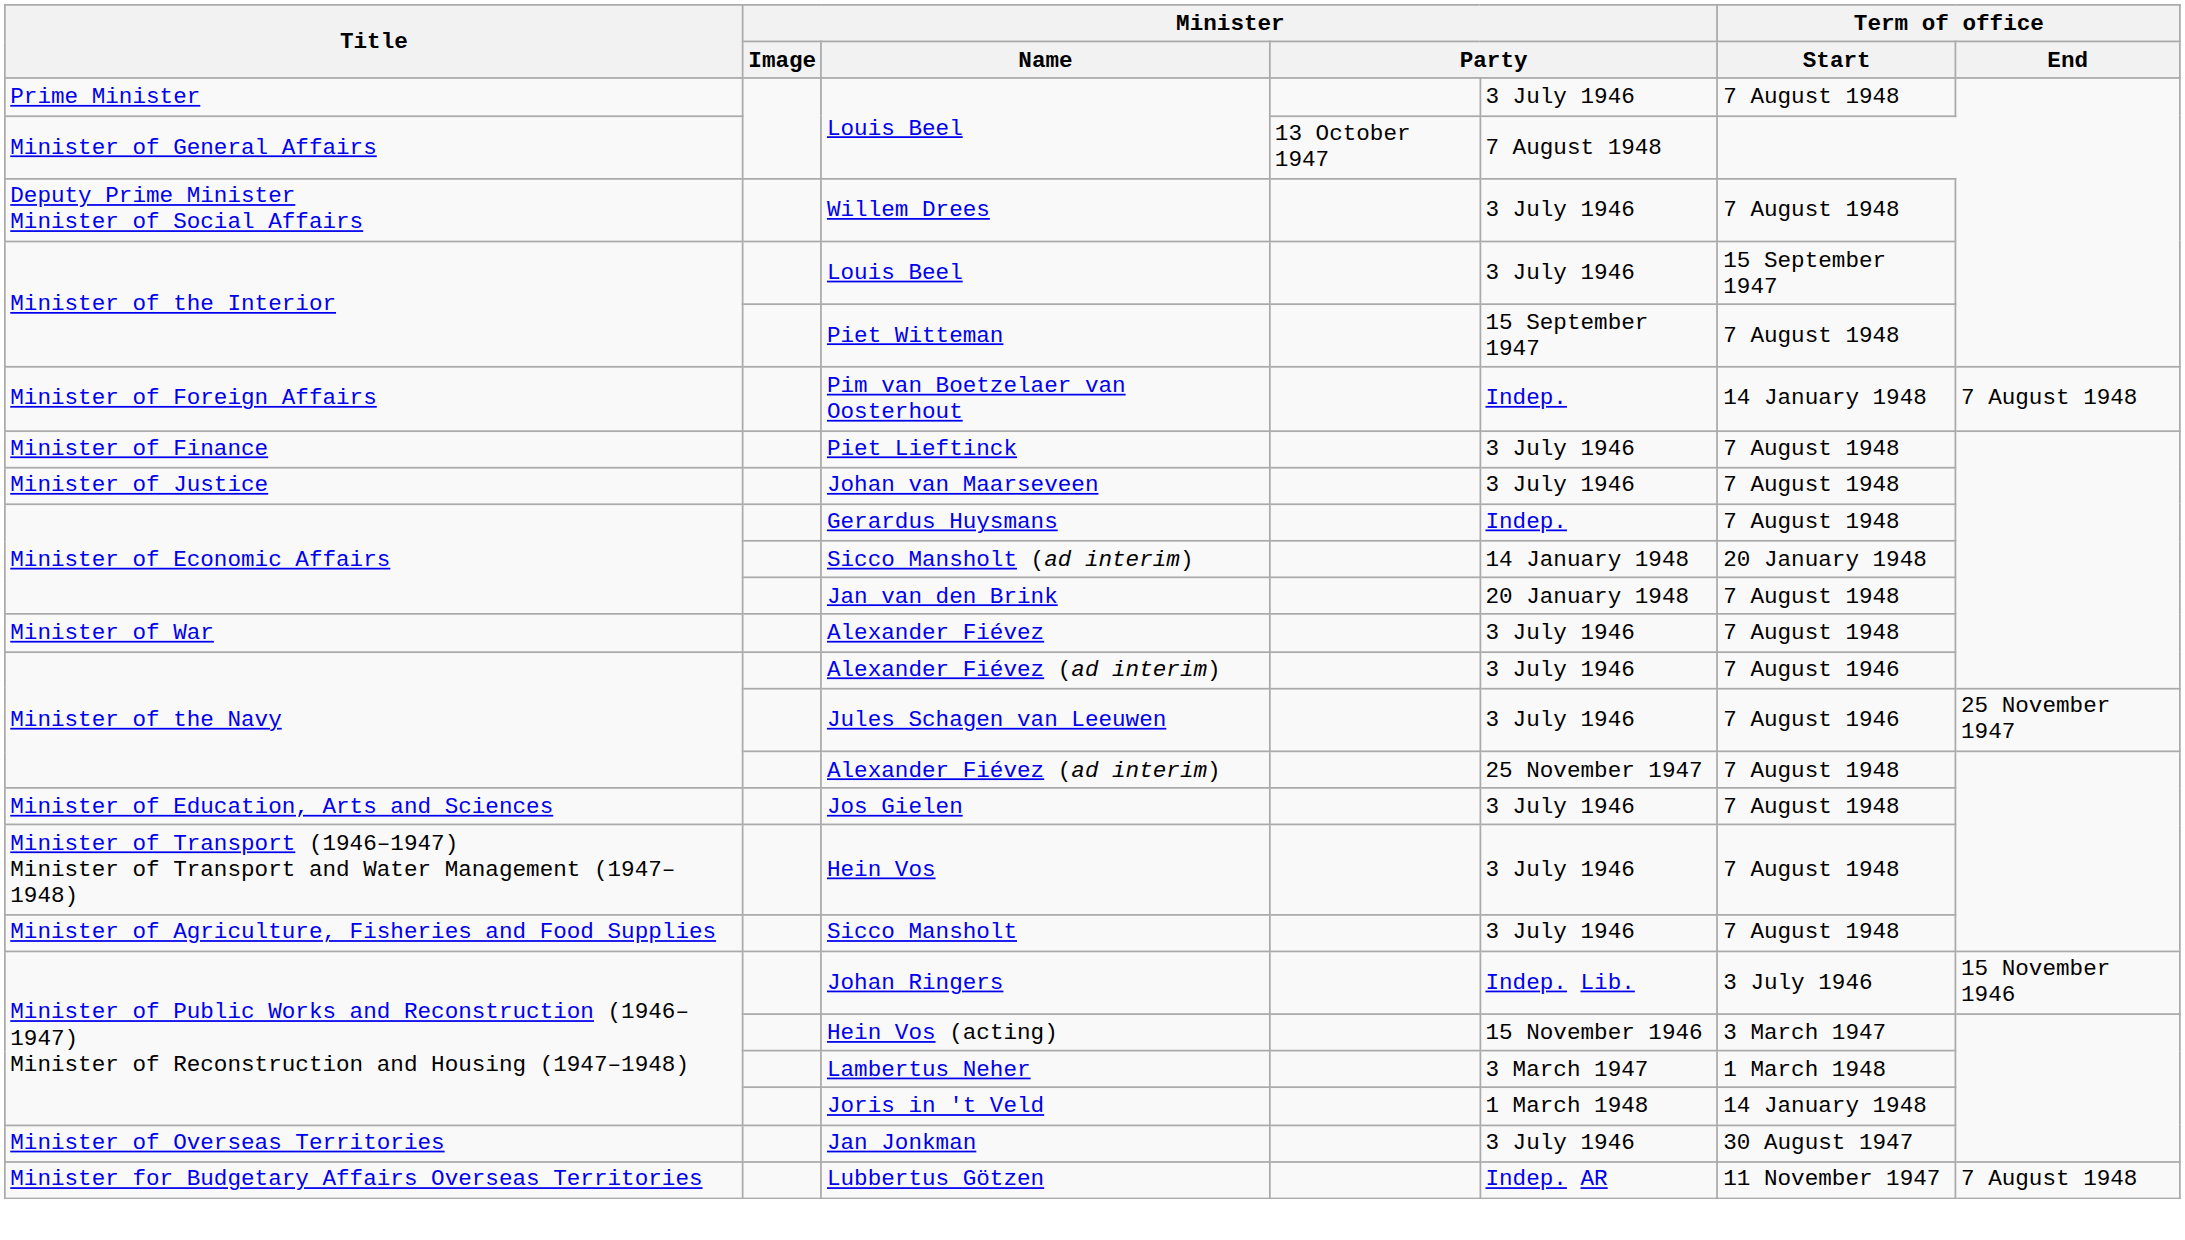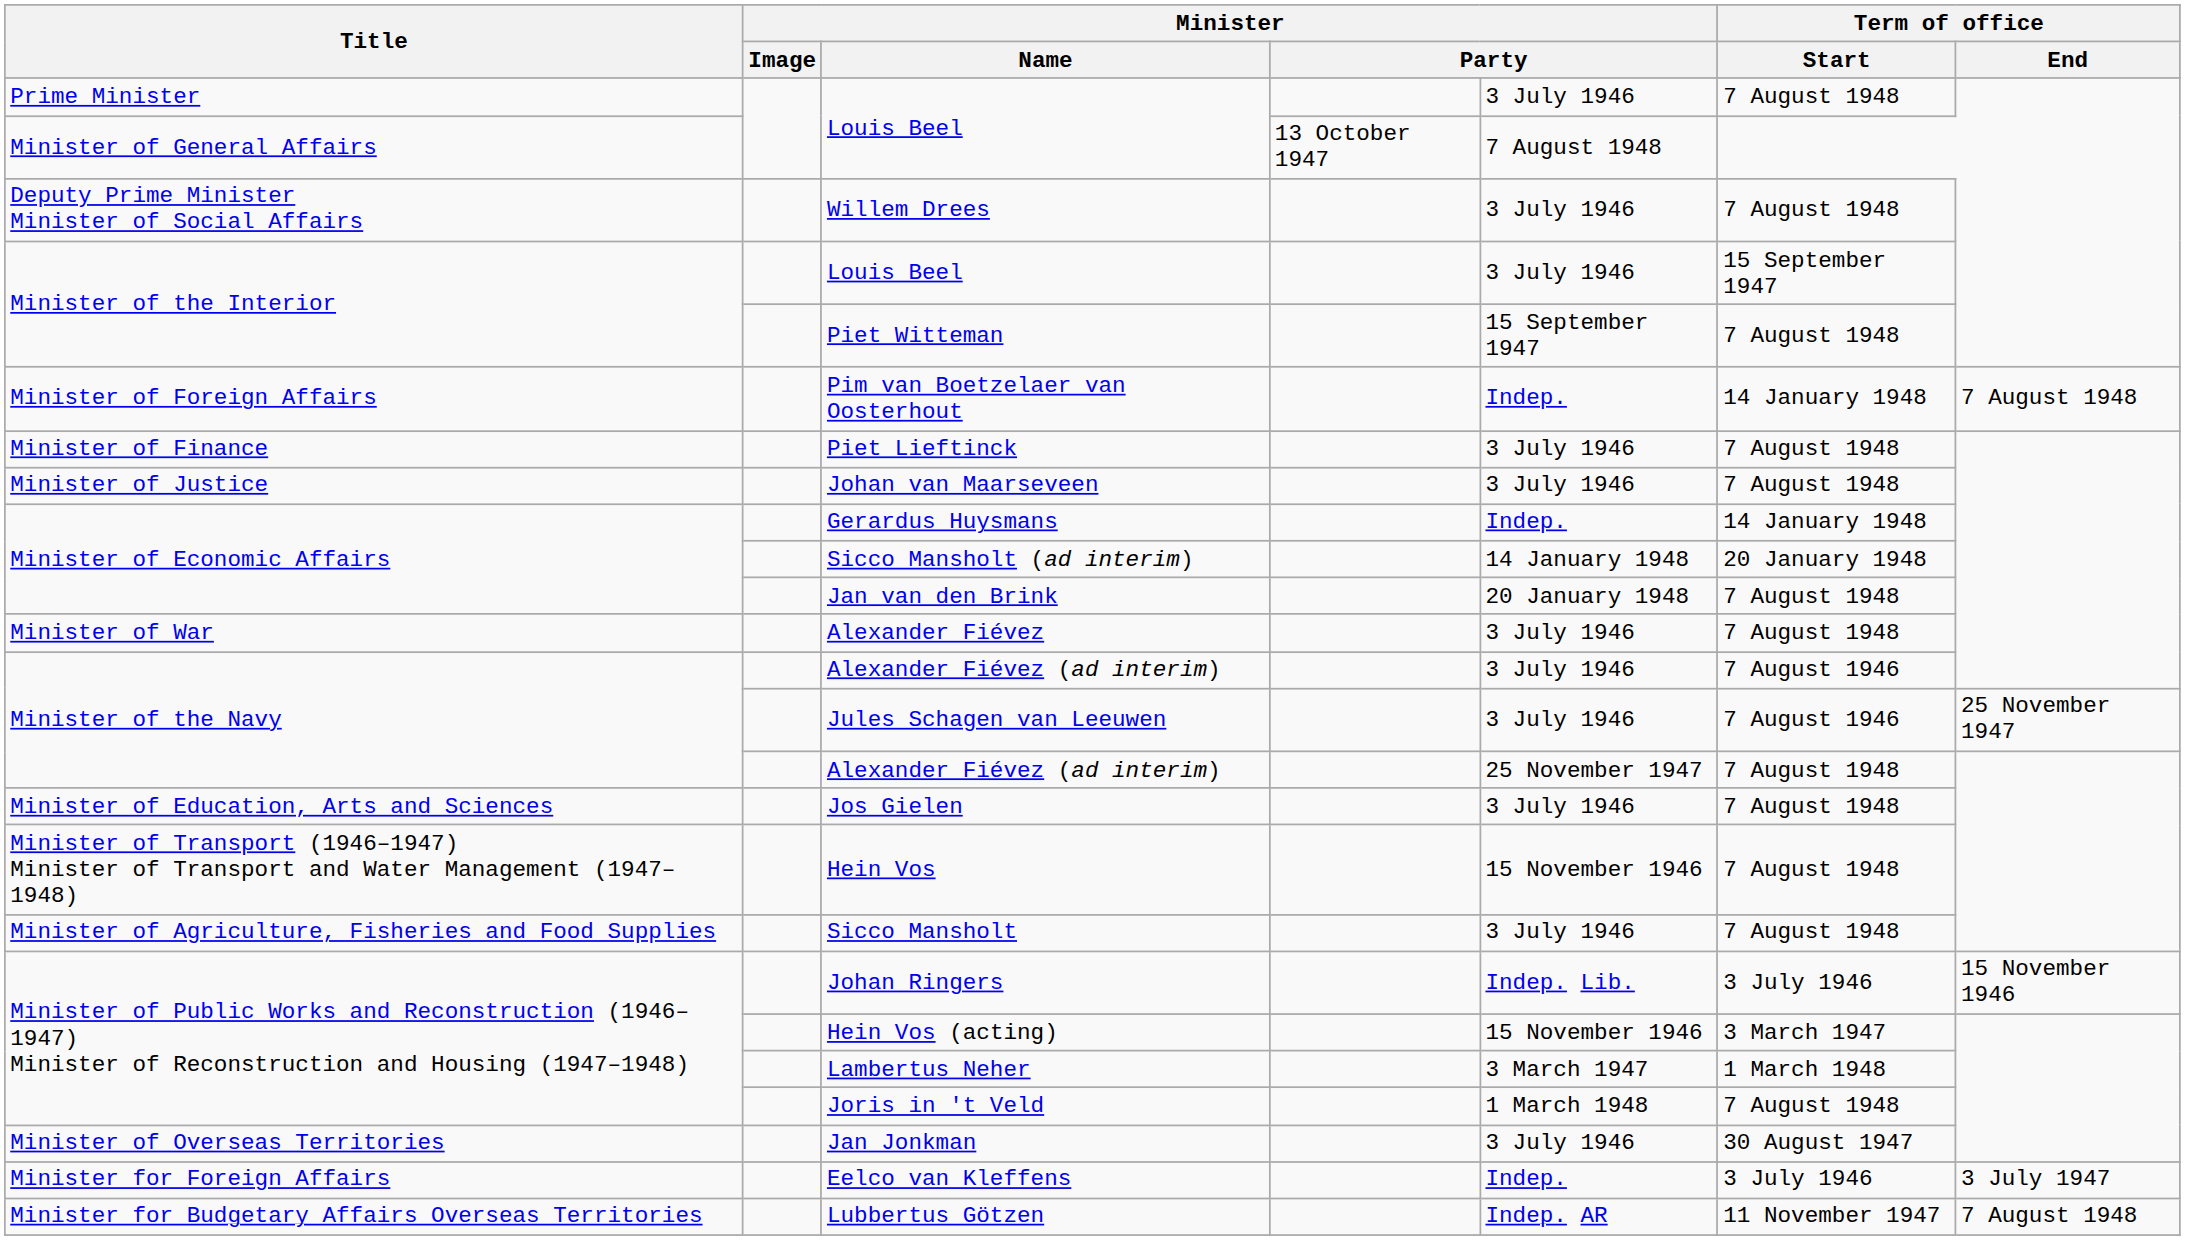Gerardus Huysmans | Term of office / Start: 7 August 1948 -> 14 January 1948
Hein Vos | column 5: 3 July 1946 -> 15 November 1946
Joris in 't Veld | Term of office / Start: 14 January 1948 -> 7 August 1948
+ row: Minister for Foreign Affairs | Eelco van Kleffens | Indep. | 3 July 1946 | 3 July 1947
